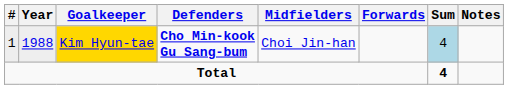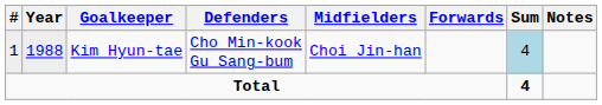1 | Goalkeeper: gold background -> no background
1 | Defenders: bold -> normal
